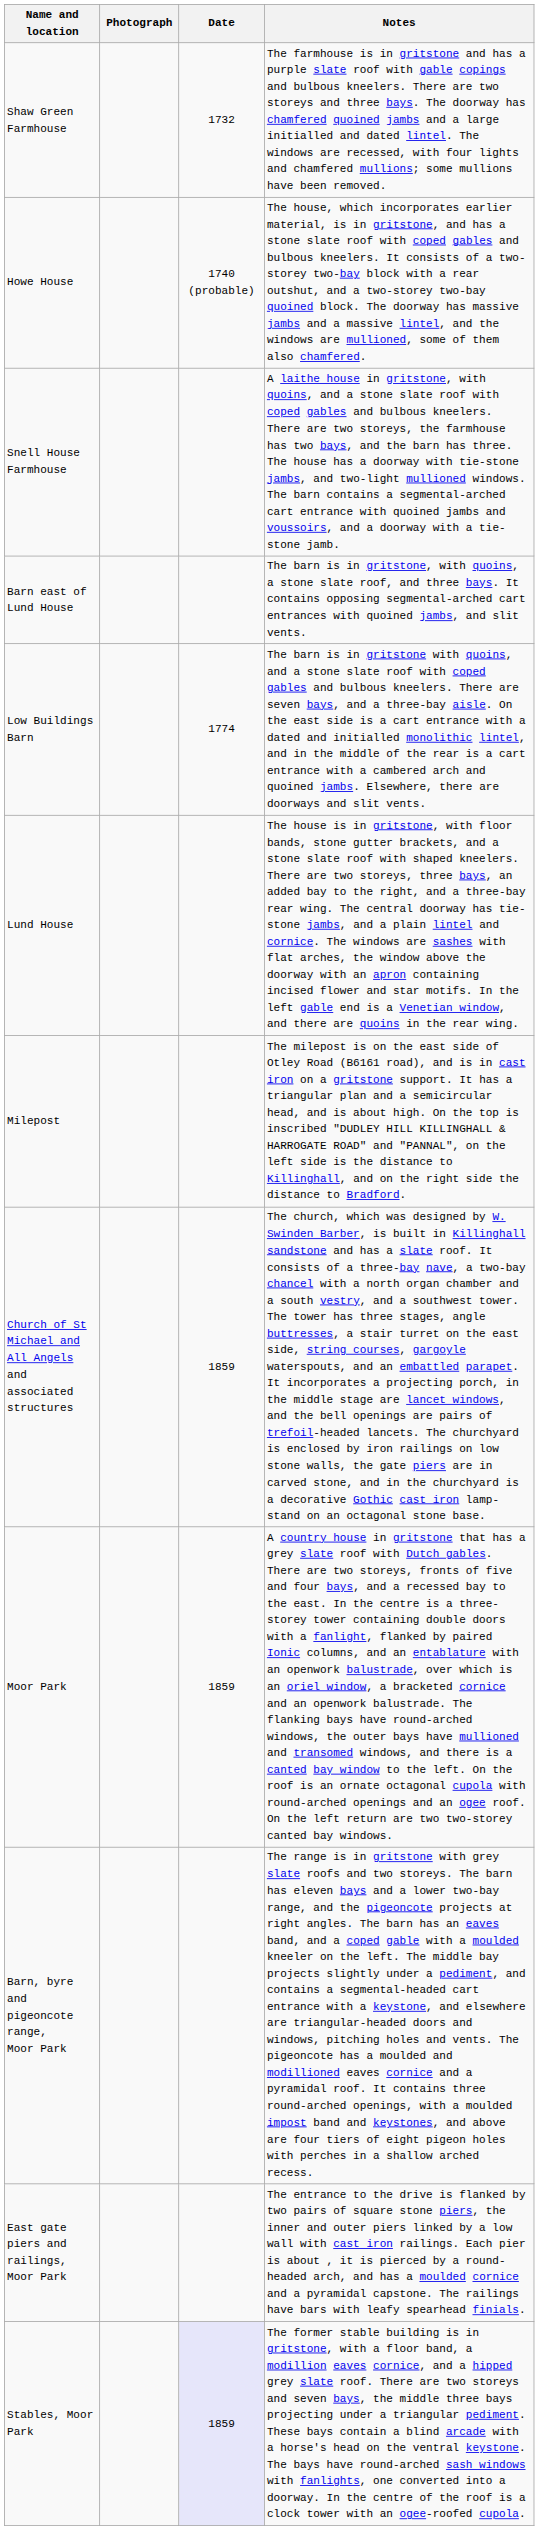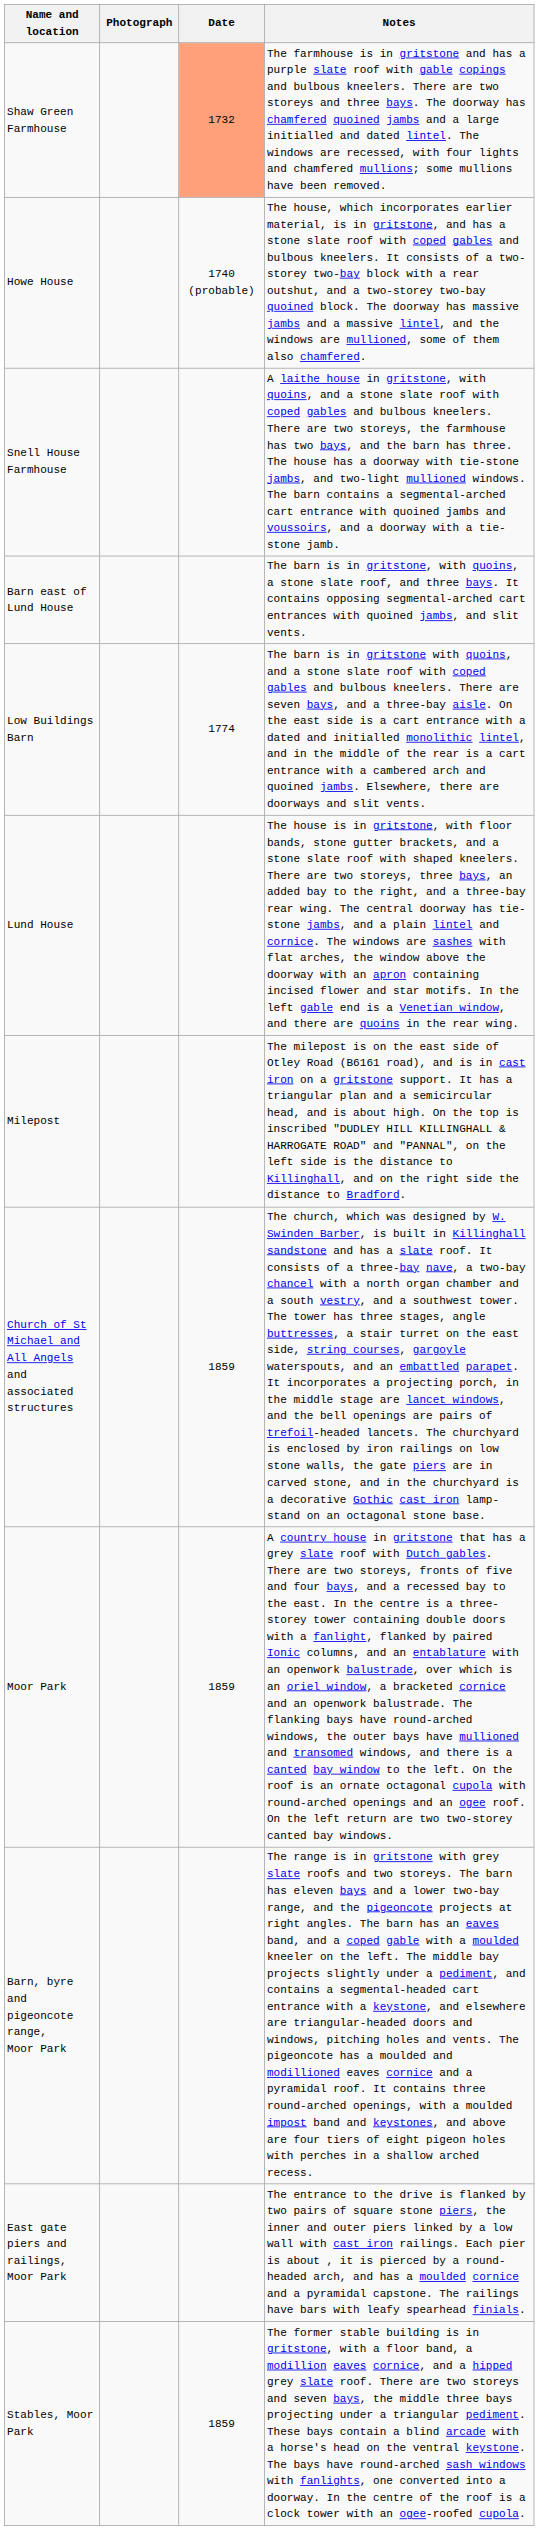Shaw Green Farmhouse | Date: no background -> lightsalmon background
Stables, Moor Park | Date: lavender background -> no background
